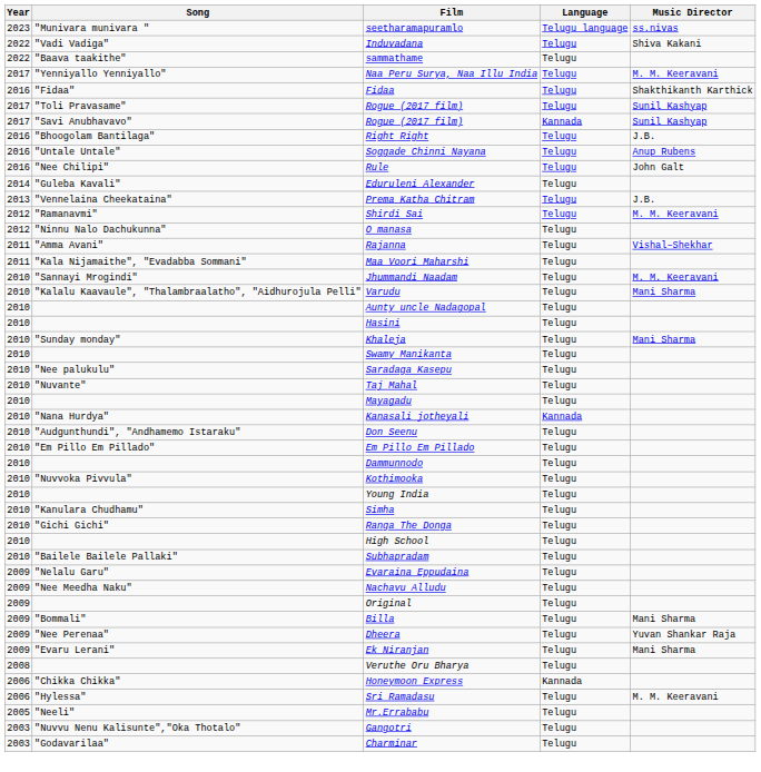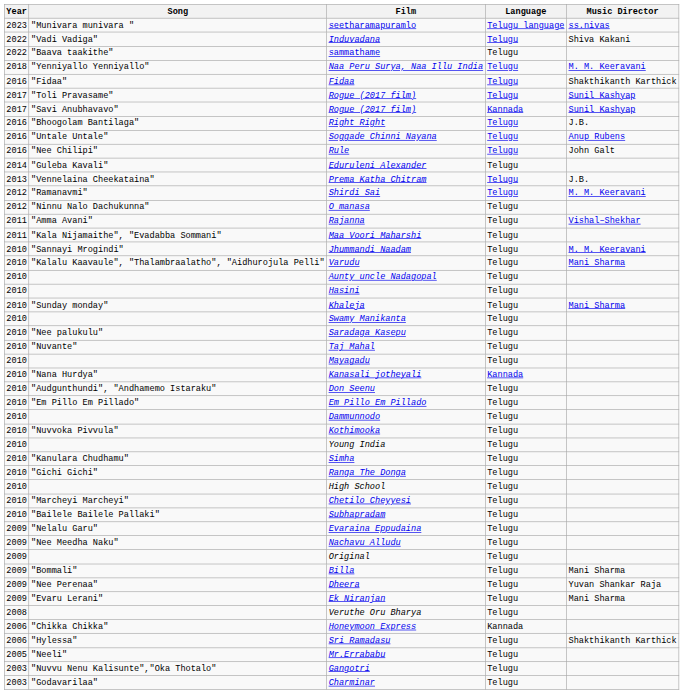Naa Peru Surya, Naa Illu India | Year: 2017 -> 2018
+ row: 2010 | "Marcheyi Marcheyi" | Chetilo Cheyyesi | Telugu
Sri Ramadasu | Music Director: M. M. Keeravani -> Shakthikanth Karthick
